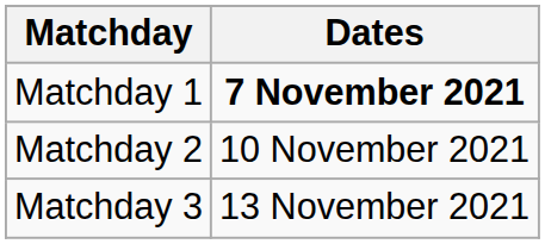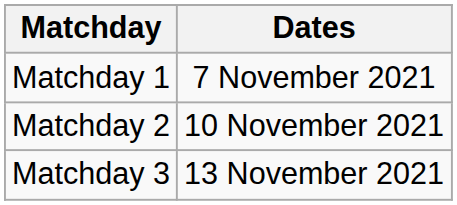Matchday 1 | Dates: bold -> normal
